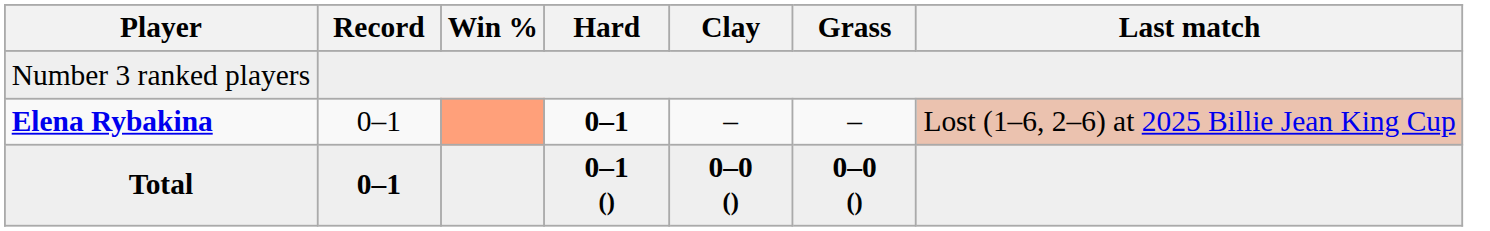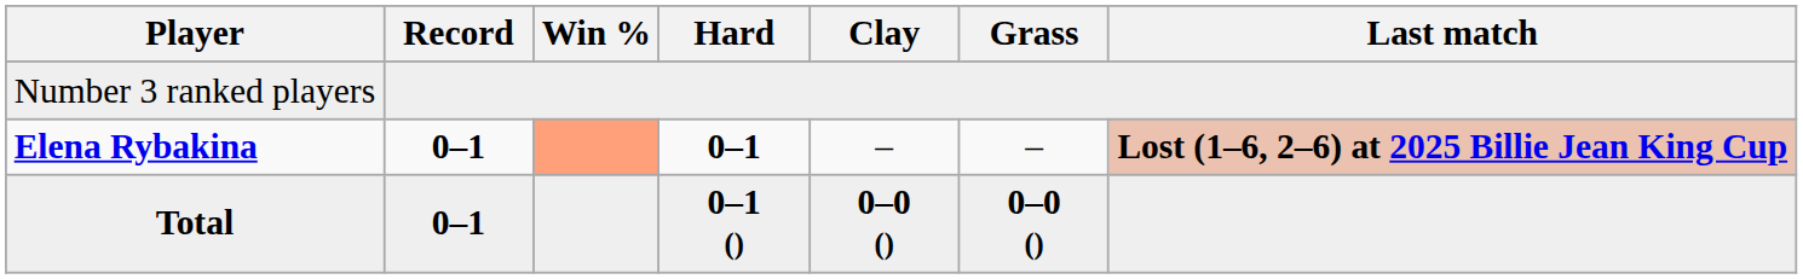Elena Rybakina | Record: normal -> bold
Elena Rybakina | Last match: normal -> bold
